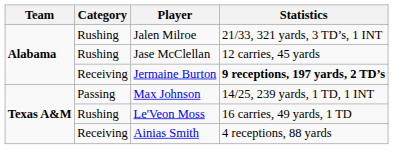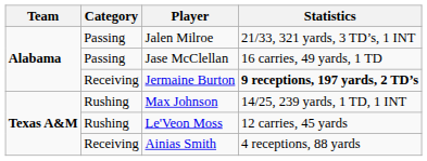Jalen Milroe | Category: Rushing -> Passing
Jase McClellan | Category: Rushing -> Passing
Jase McClellan | Statistics: 12 carries, 45 yards -> 16 carries, 49 yards, 1 TD
Max Johnson | Category: Passing -> Rushing
Le'Veon Moss | Statistics: 16 carries, 49 yards, 1 TD -> 12 carries, 45 yards
